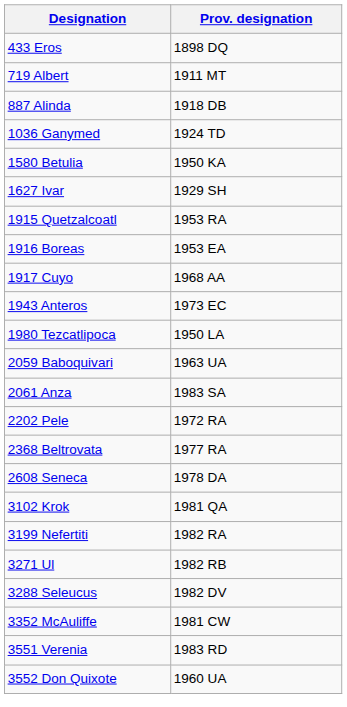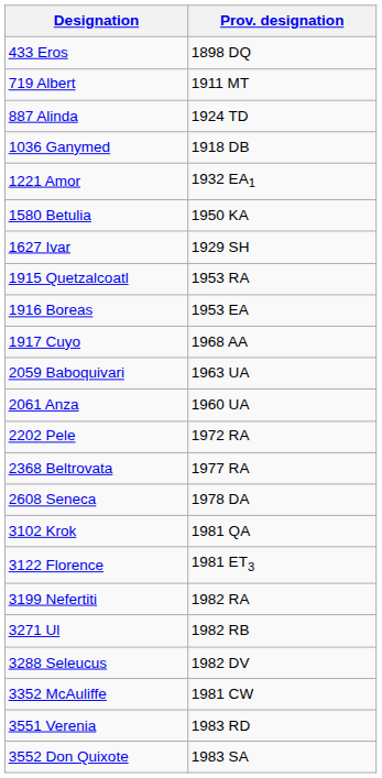887 Alinda | Prov. designation: 1918 DB -> 1924 TD
1036 Ganymed | Prov. designation: 1924 TD -> 1918 DB
+ row: 1221 Amor | 1932 EA1
- row: 1943 Anteros | 1973 EC
- row: 1980 Tezcatlipoca | 1950 LA
2061 Anza | Prov. designation: 1983 SA -> 1960 UA
+ row: 3122 Florence | 1981 ET3
3552 Don Quixote | Prov. designation: 1960 UA -> 1983 SA
